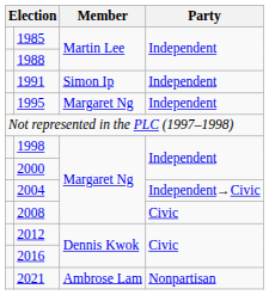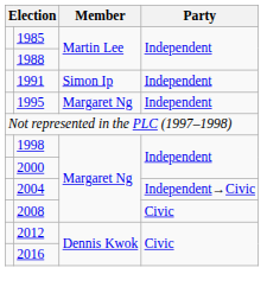- row: 2021 | Ambrose Lam | Nonpartisan
